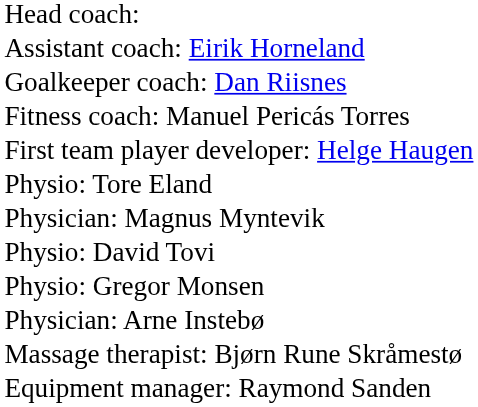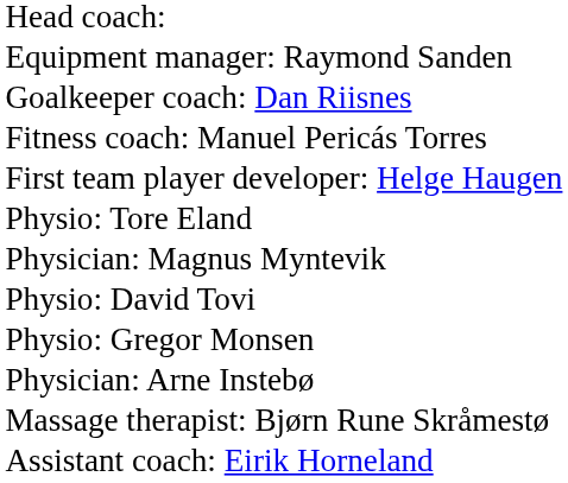row 2 | column 1: Assistant coach: Eirik Horneland -> Equipment manager: Raymond Sanden
row 12 | column 1: Equipment manager: Raymond Sanden -> Assistant coach: Eirik Horneland
